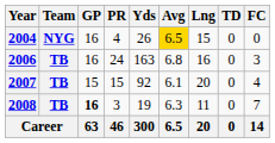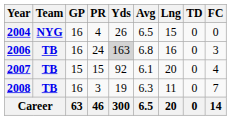2004 | Avg: gold background -> no background
2006 | Yds: no background -> lightgrey background
2008 | GP: bold -> normal
